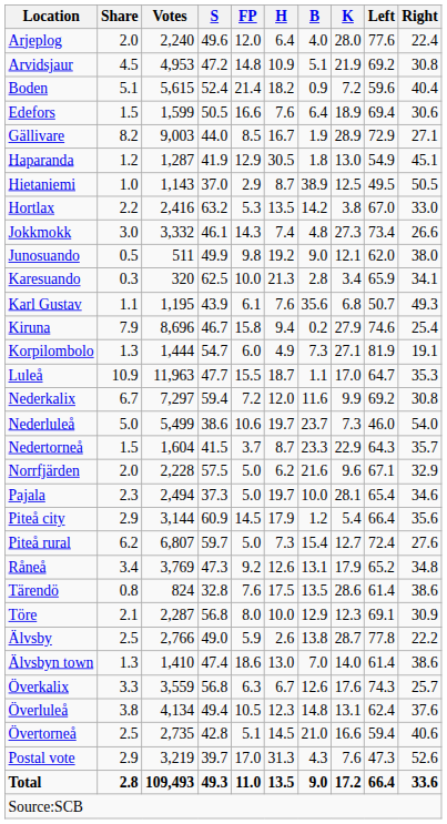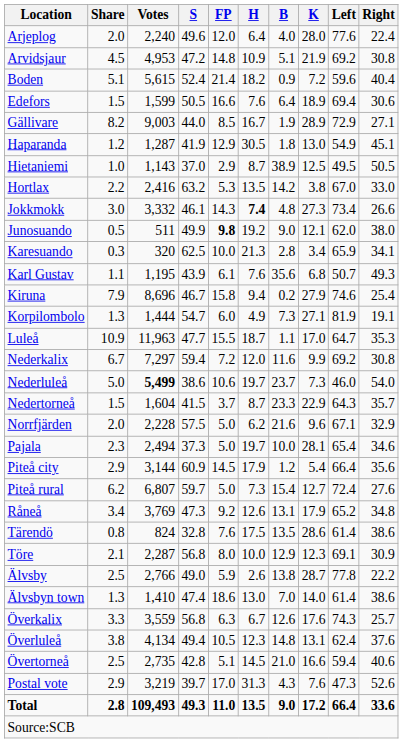Jokkmokk | H: normal -> bold
Junosuando | FP: normal -> bold
Nederluleå | Votes: normal -> bold
